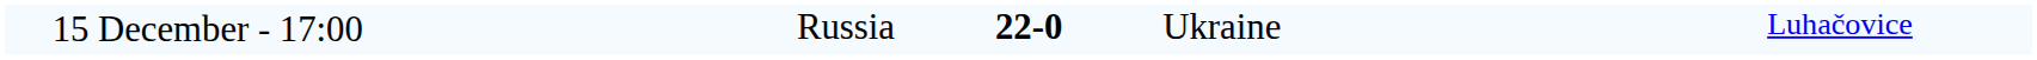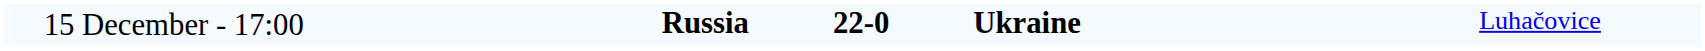Russia | column 2: normal -> bold
Russia | column 4: normal -> bold
